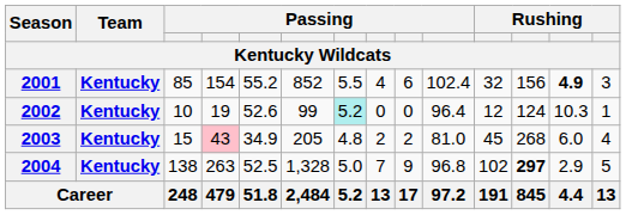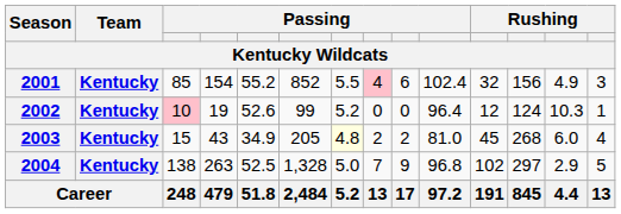2001 | column 8: no background -> pink background
2001 | column 13: bold -> normal
2002 | column 3: no background -> pink background
2002 | column 7: paleturquoise background -> no background
2003 | column 4: pink background -> no background
2003 | column 7: no background -> lightyellow background
2004 | column 12: bold -> normal
